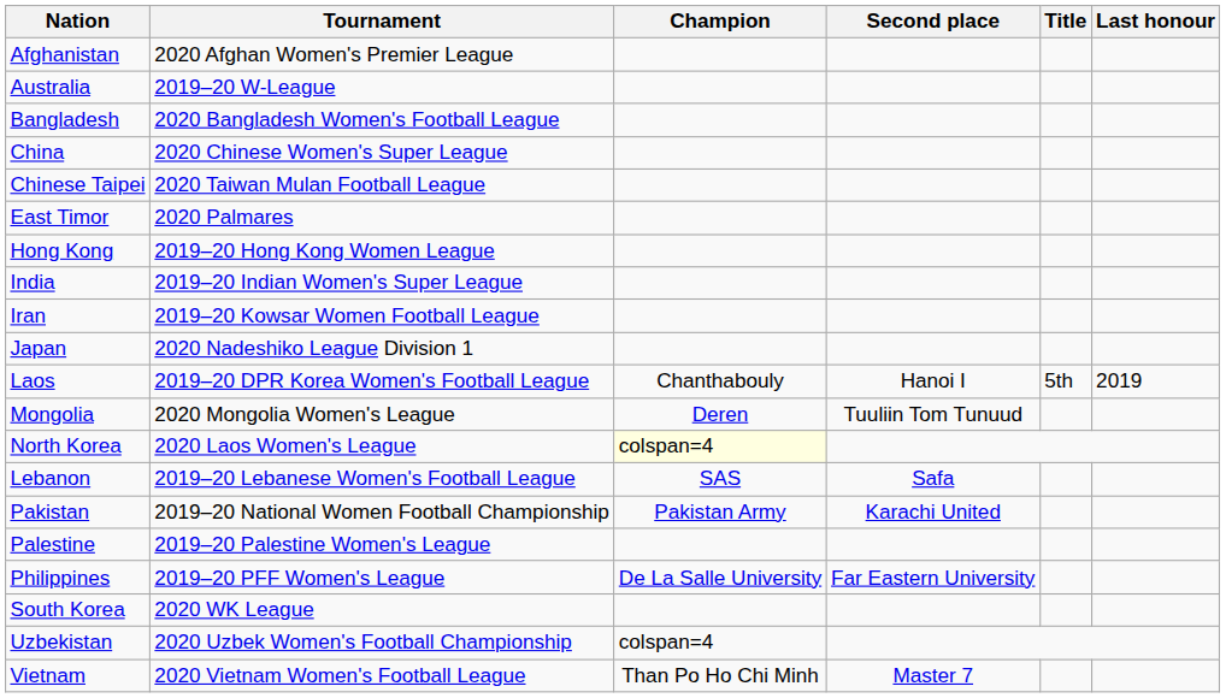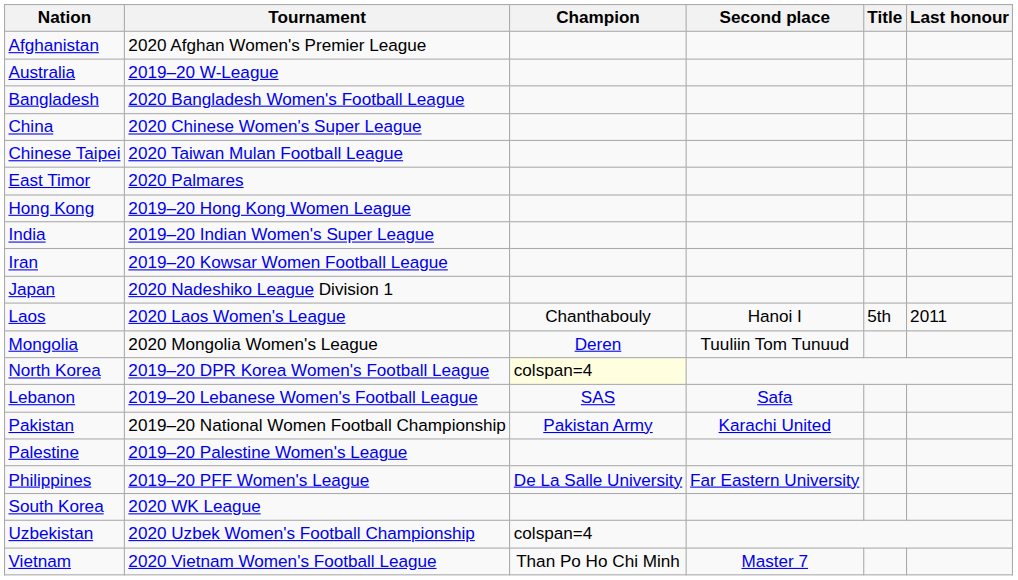Laos | Tournament: 2019–20 DPR Korea Women's Football League -> 2020 Laos Women's League
Laos | Last honour: 2019 -> 2011
North Korea | Tournament: 2020 Laos Women's League -> 2019–20 DPR Korea Women's Football League
